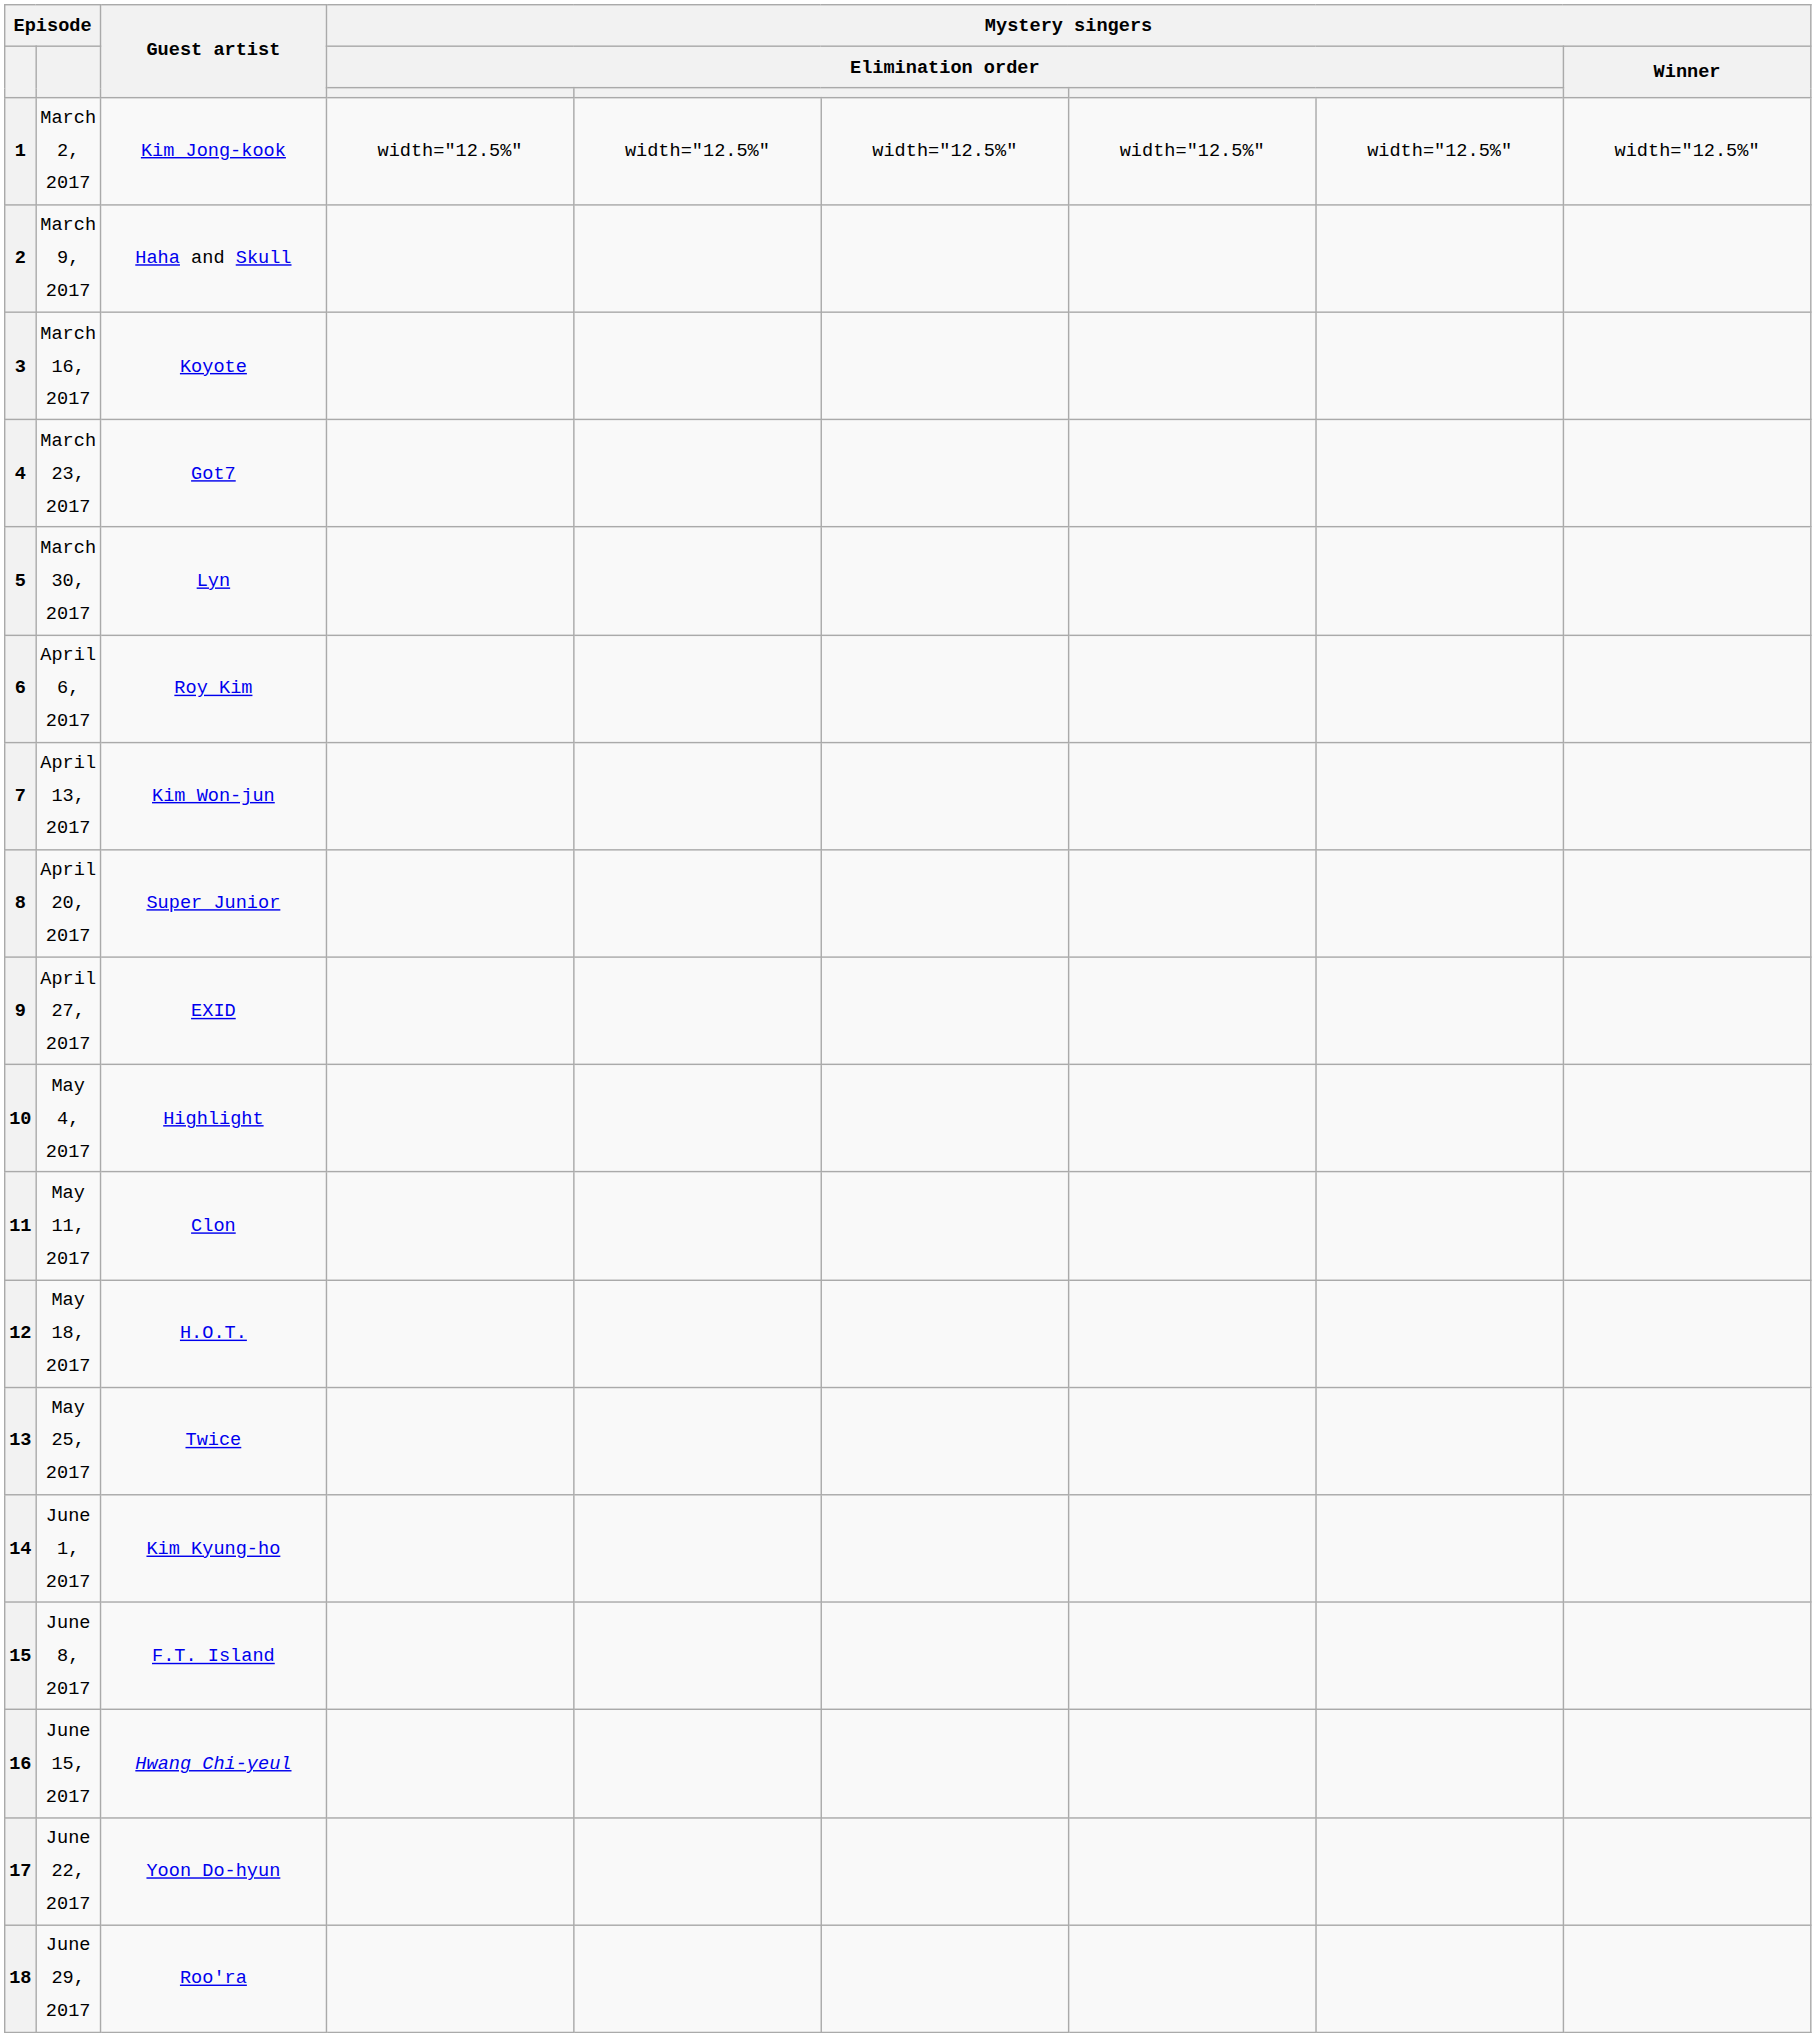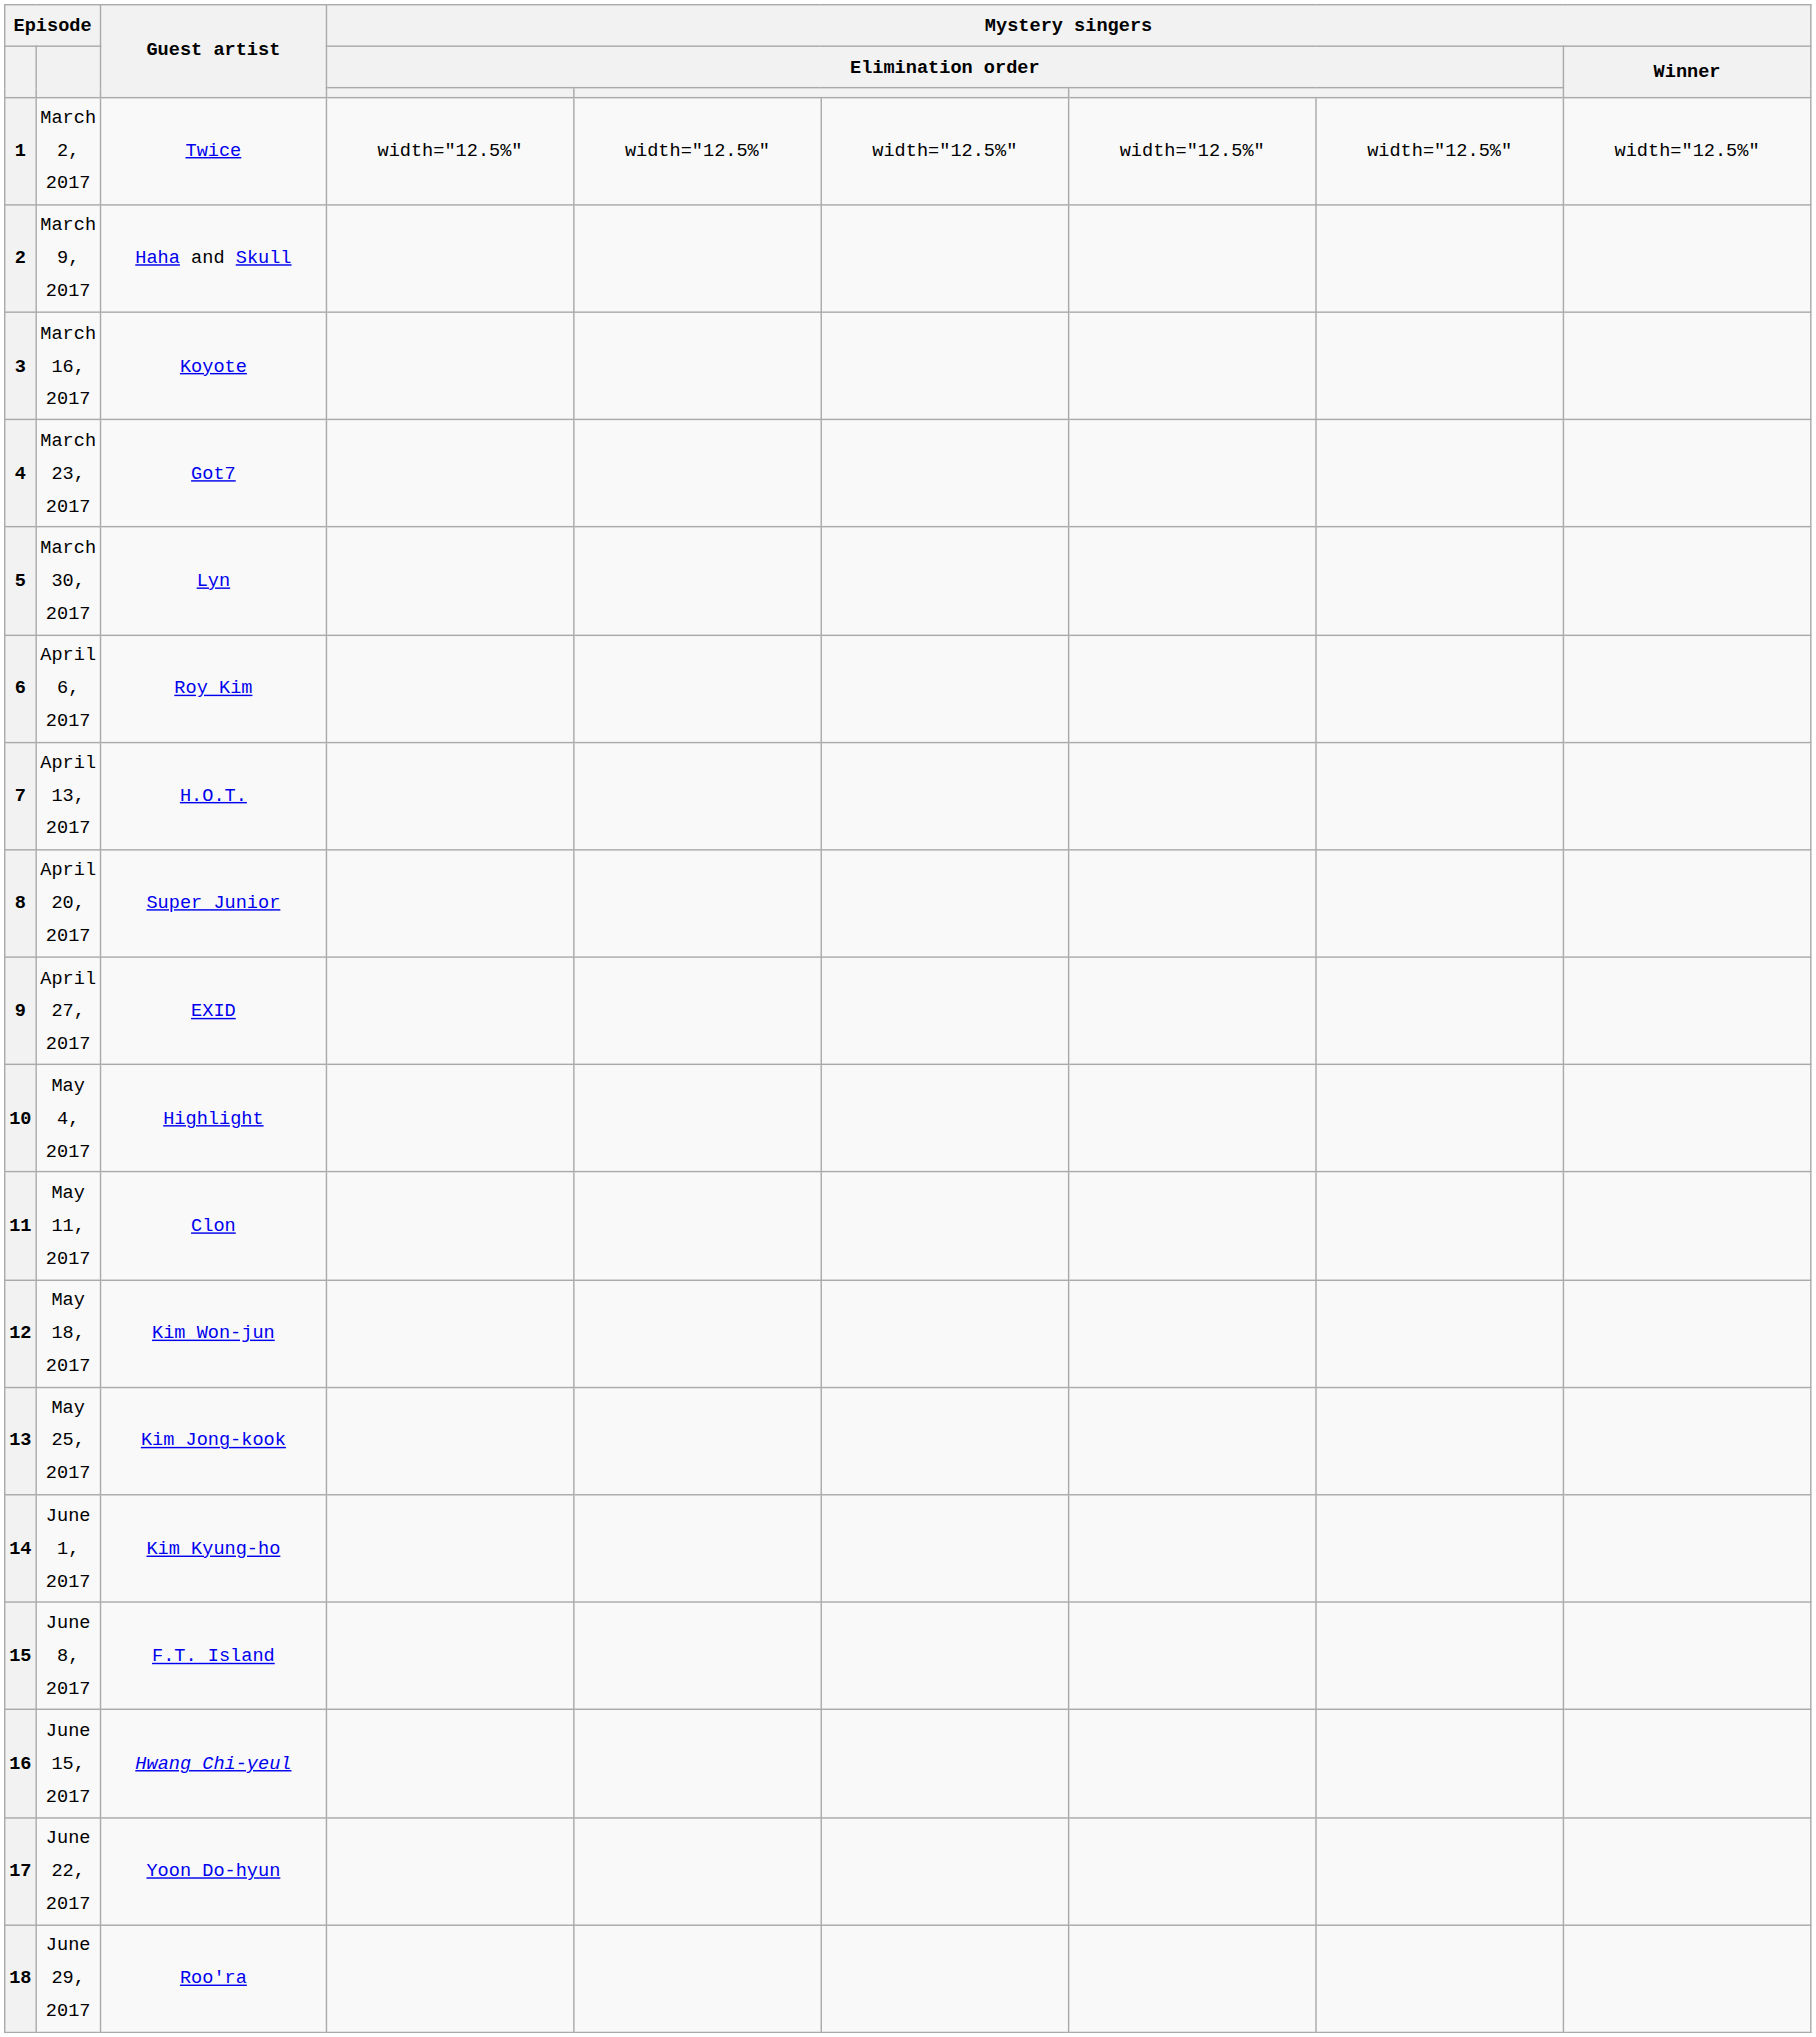1 | Guest artist: Kim Jong-kook -> Twice
7 | Guest artist: Kim Won-jun -> H.O.T.
12 | Guest artist: H.O.T. -> Kim Won-jun
13 | Guest artist: Twice -> Kim Jong-kook
